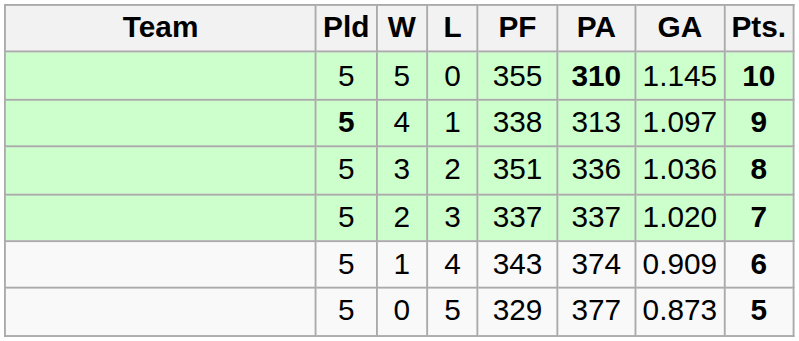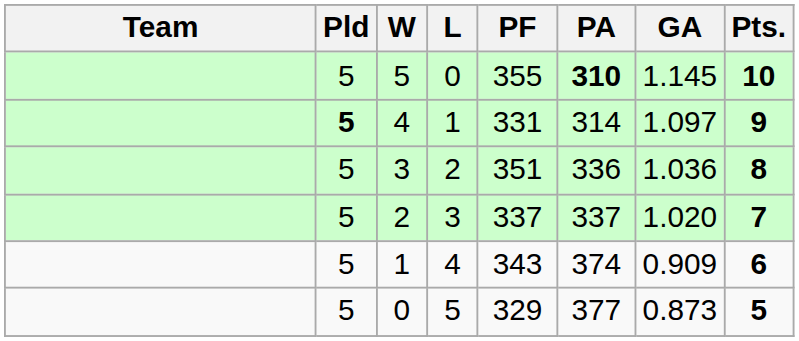row 3 | PF: 338 -> 331
row 3 | PA: 313 -> 314
